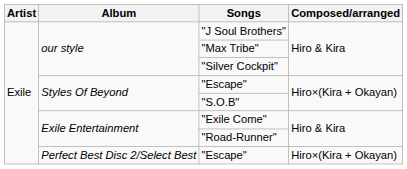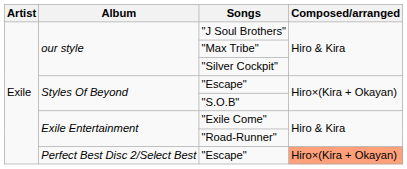Perfect Best Disc 2/Select Best / "Escape" | Composed/arranged: no background -> lightsalmon background
